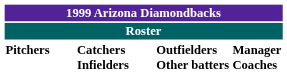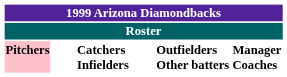Pitchers | column 1: no background -> pink background
